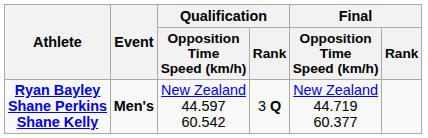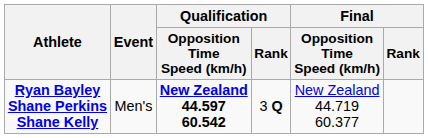Ryan Bayley Shane Perkins Shane Kelly | Event: bold -> normal
Ryan Bayley Shane Perkins Shane Kelly | Qualification / Opposition Time Speed (km/h): normal -> bold
